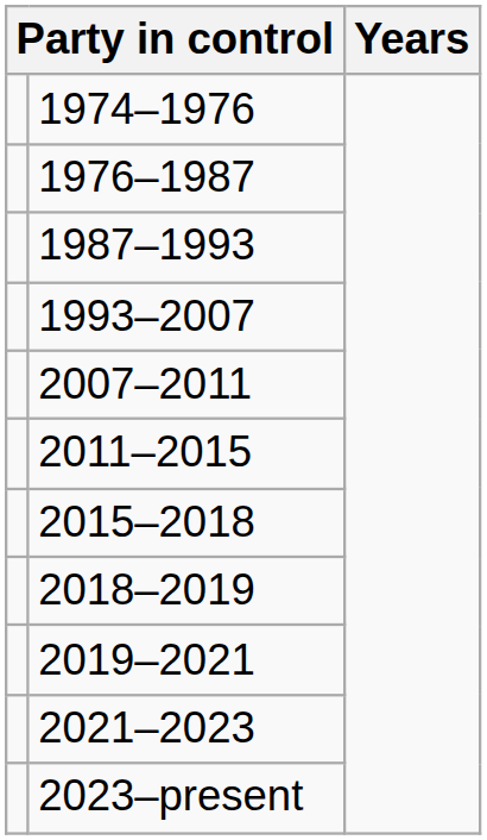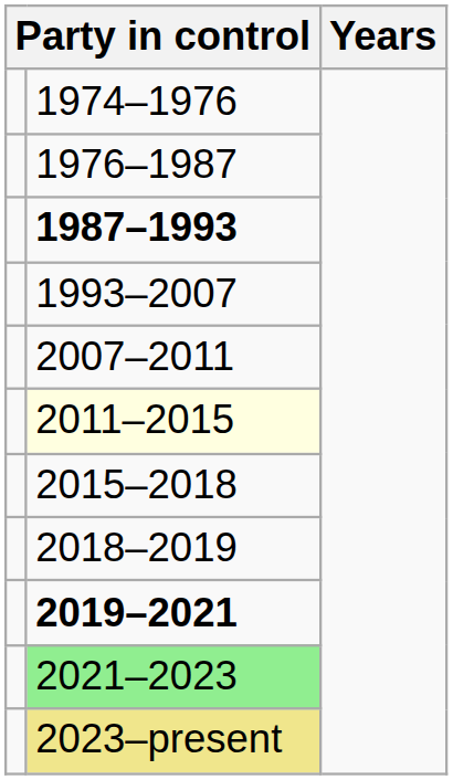1987–1993 | column 2: normal -> bold
2011–2015 | column 2: no background -> lightyellow background
2019–2021 | column 2: normal -> bold
2021–2023 | column 2: no background -> lightgreen background
2023–present | column 2: no background -> khaki background
